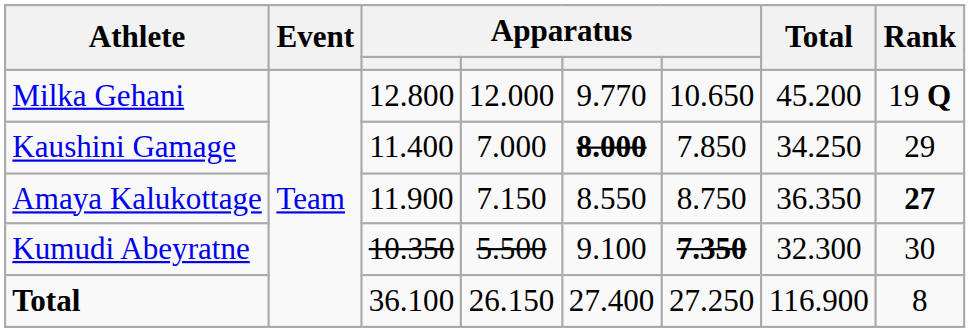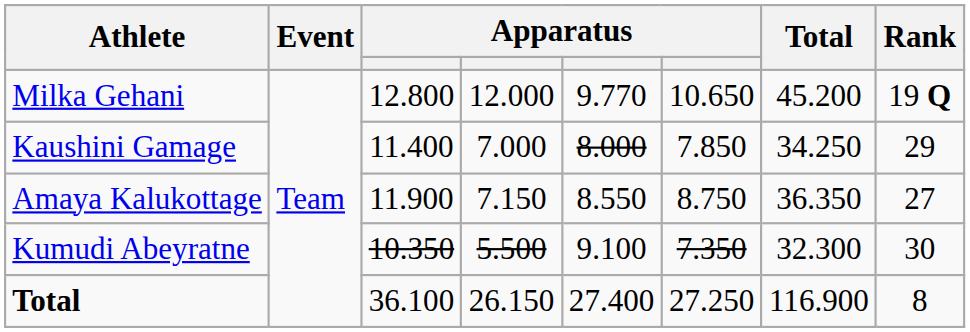Kaushini Gamage | column 5: bold -> normal
Amaya Kalukottage | Rank: bold -> normal
Kumudi Abeyratne | column 6: bold -> normal
